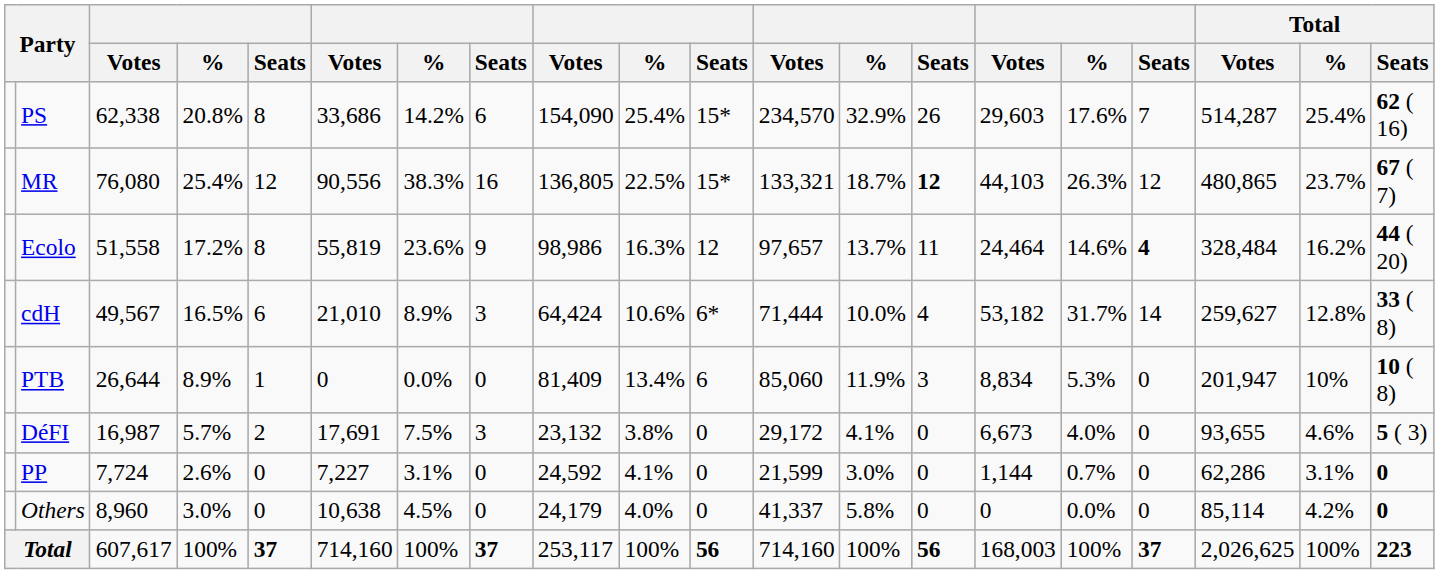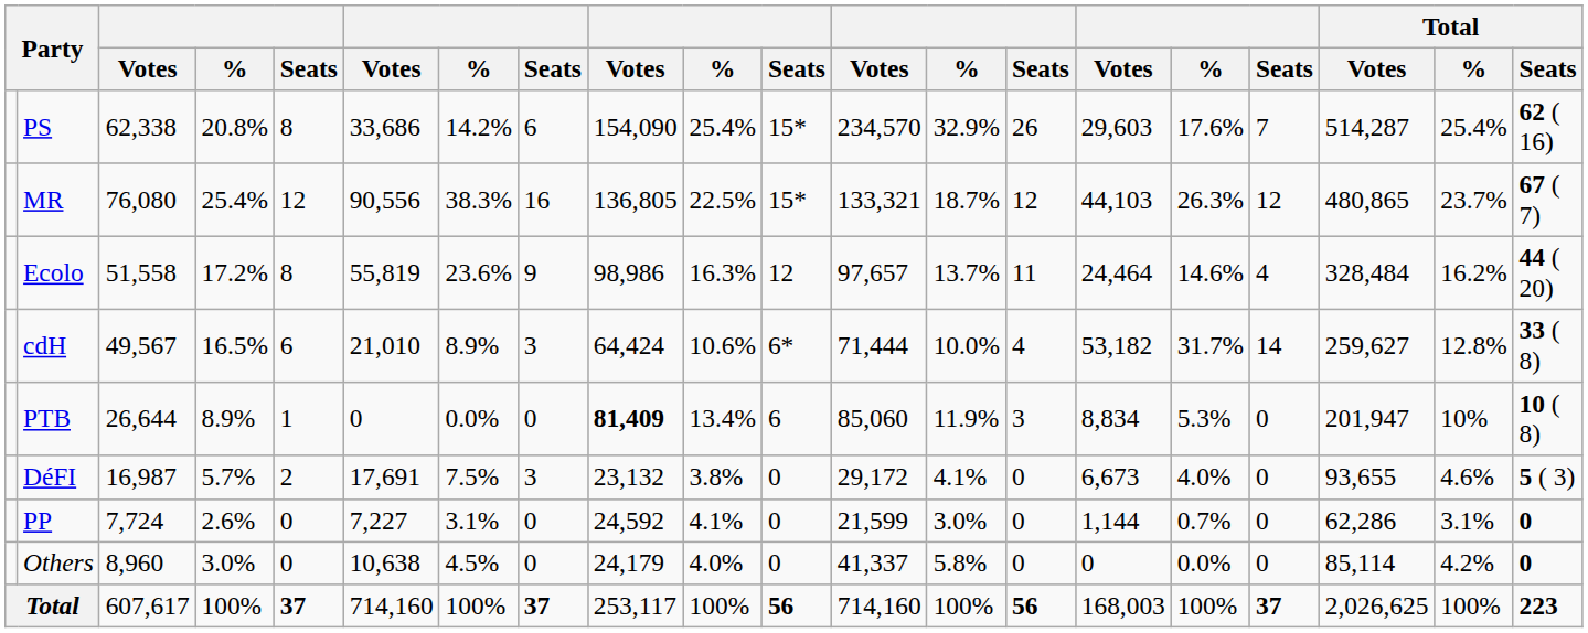MR | column 14: bold -> normal
Ecolo | column 17: bold -> normal
PTB | column 9: normal -> bold
